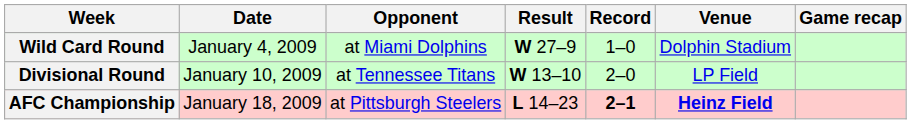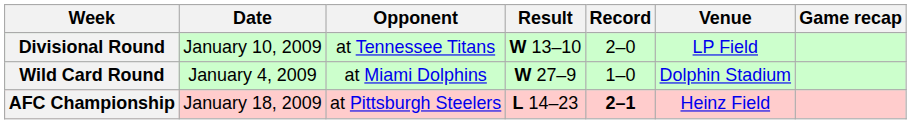rows swapped: Wild Card Round <-> Divisional Round
AFC Championship | Venue: bold -> normal
